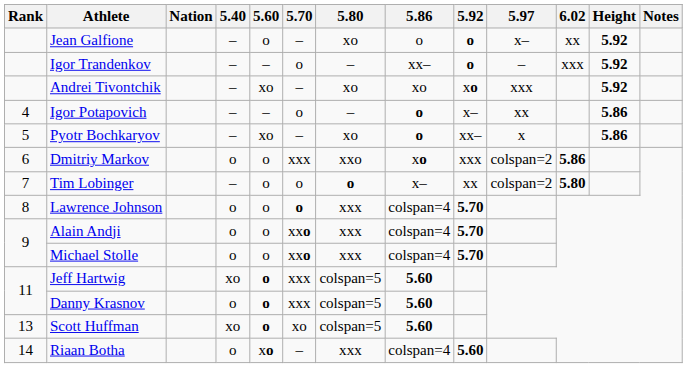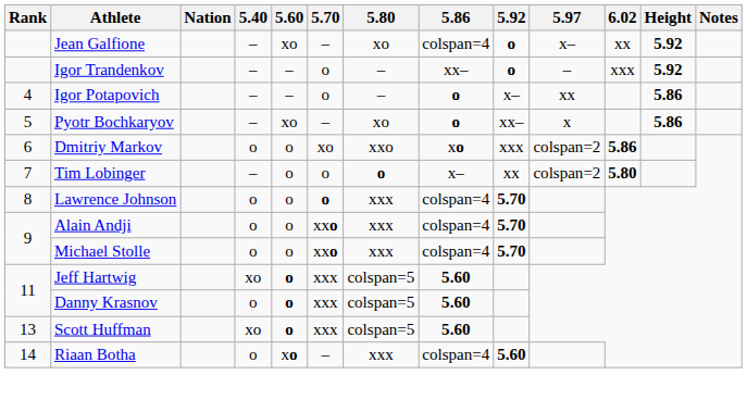Jean Galfione | 5.60: o -> xo
Jean Galfione | 5.86: o -> colspan=4
- row: Andrei Tivontchik | – | xo | – | xo | xo | xo | xxx | 5.92
Dmitriy Markov | 5.70: xxx -> xo
Scott Huffman | 5.70: xo -> xxx
